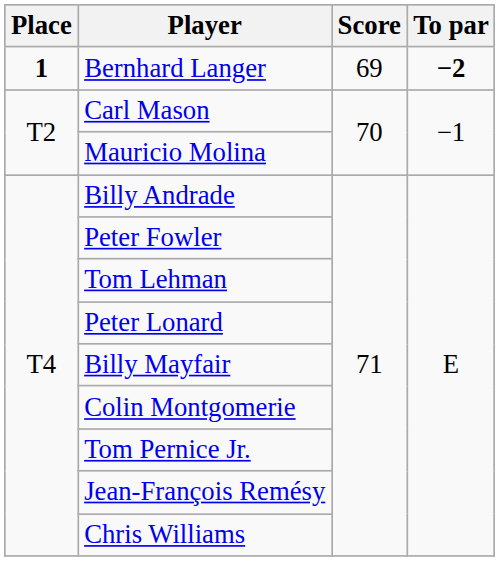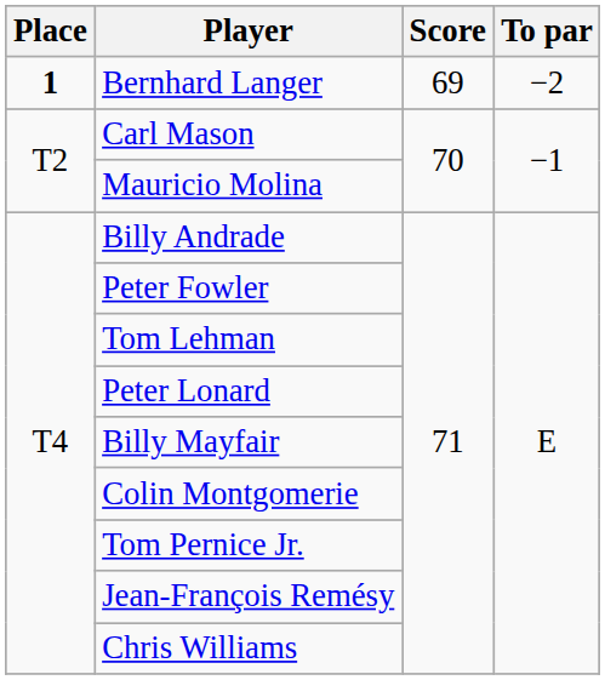Bernhard Langer | To par: bold -> normal
